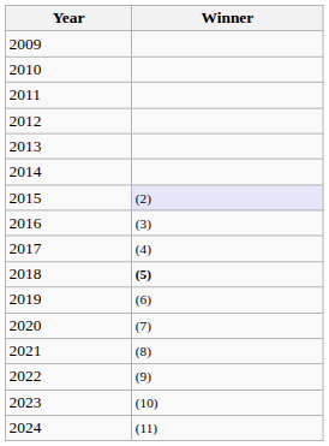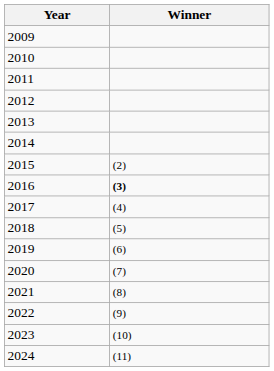2015 | Winner: lavender background -> no background
2016 | Winner: normal -> bold
2018 | Winner: bold -> normal
